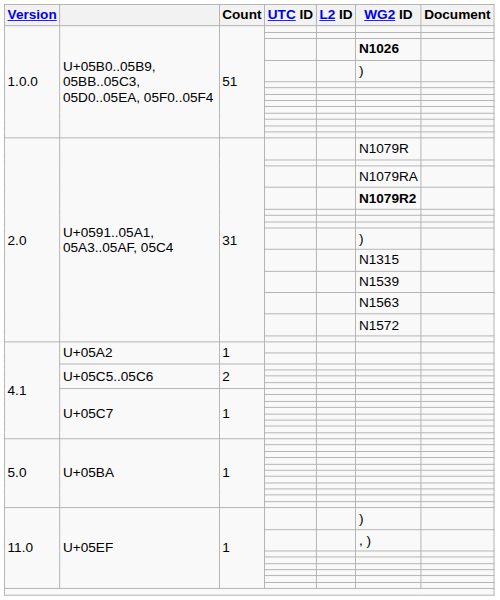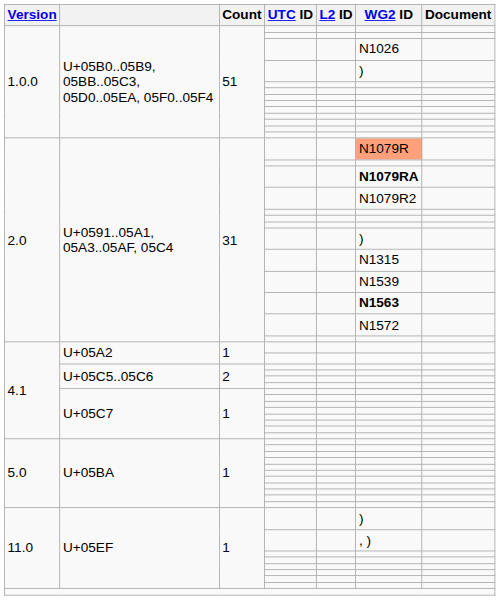row 4 | WG2 ID: bold -> normal
row 15 | WG2 ID: no background -> lightsalmon background
row 17 | WG2 ID: normal -> bold
row 18 | WG2 ID: bold -> normal
row 25 | WG2 ID: normal -> bold
